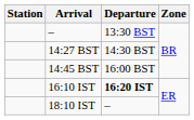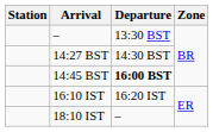14:45 BST | Departure: normal -> bold
16:10 IST | Departure: bold -> normal
